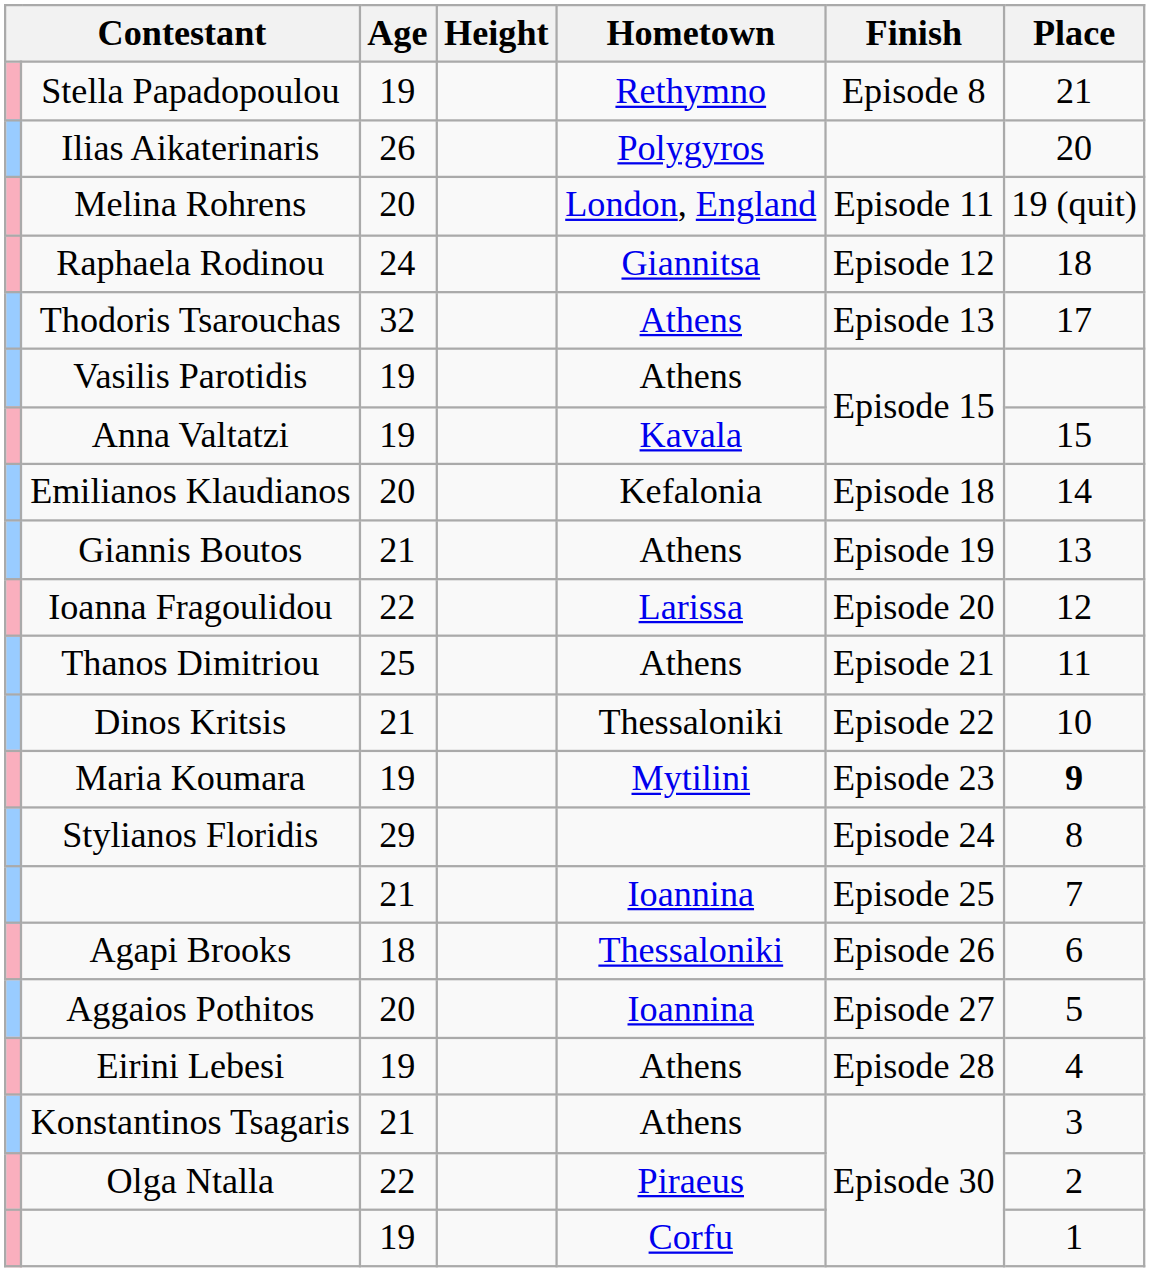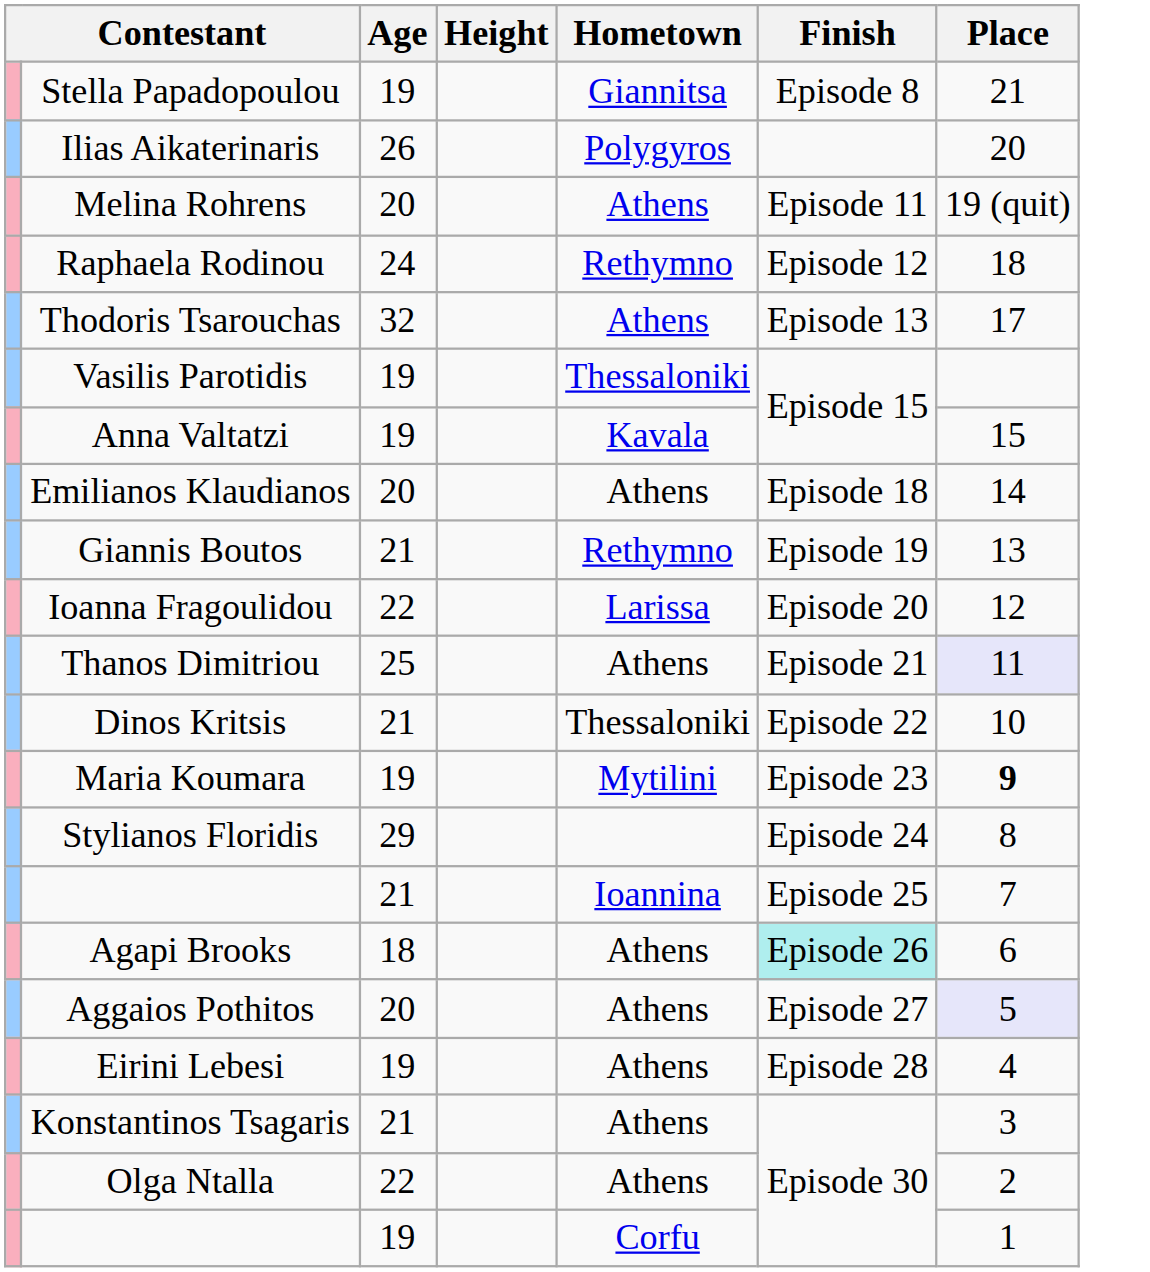Stella Papadopoulou | Hometown: Rethymno -> Giannitsa
Melina Rohrens | Hometown: London, England -> Athens
Raphaela Rodinou | Hometown: Giannitsa -> Rethymno
Vasilis Parotidis | Hometown: Athens -> Thessaloniki
Emilianos Klaudianos | Hometown: Kefalonia -> Athens
Giannis Boutos | Hometown: Athens -> Rethymno
Thanos Dimitriou | Place: no background -> lavender background
Agapi Brooks | Hometown: Thessaloniki -> Athens
Agapi Brooks | Finish: no background -> paleturquoise background
Aggaios Pothitos | Hometown: Ioannina -> Athens
Aggaios Pothitos | Place: no background -> lavender background
Olga Ntalla | Hometown: Piraeus -> Athens
